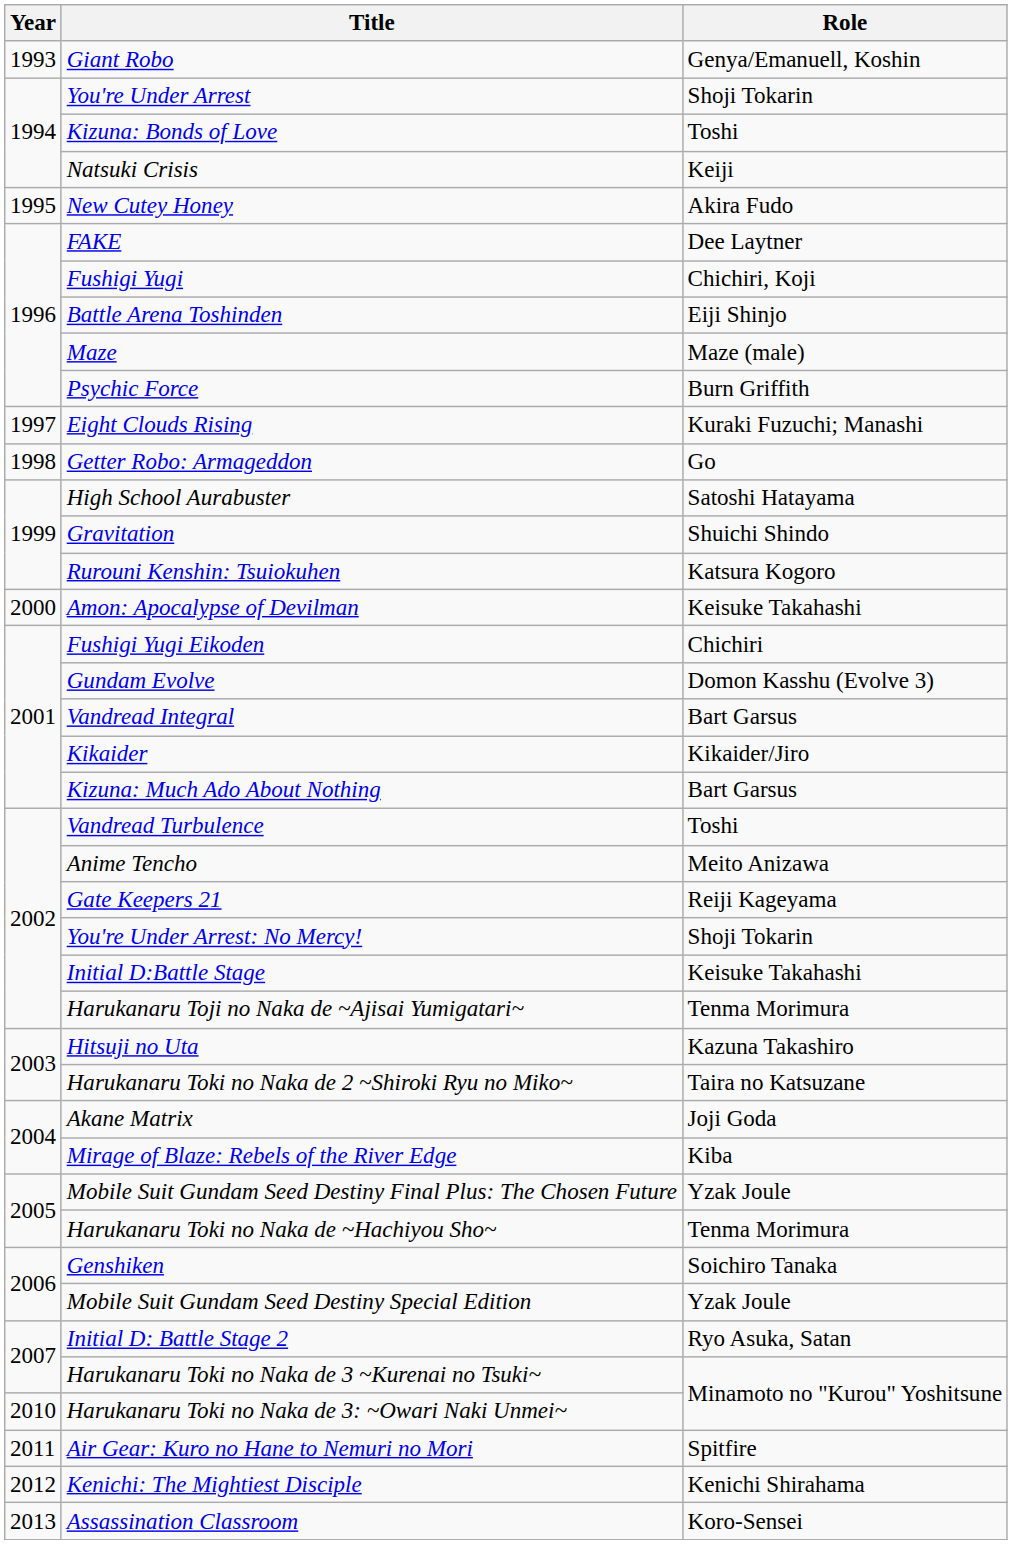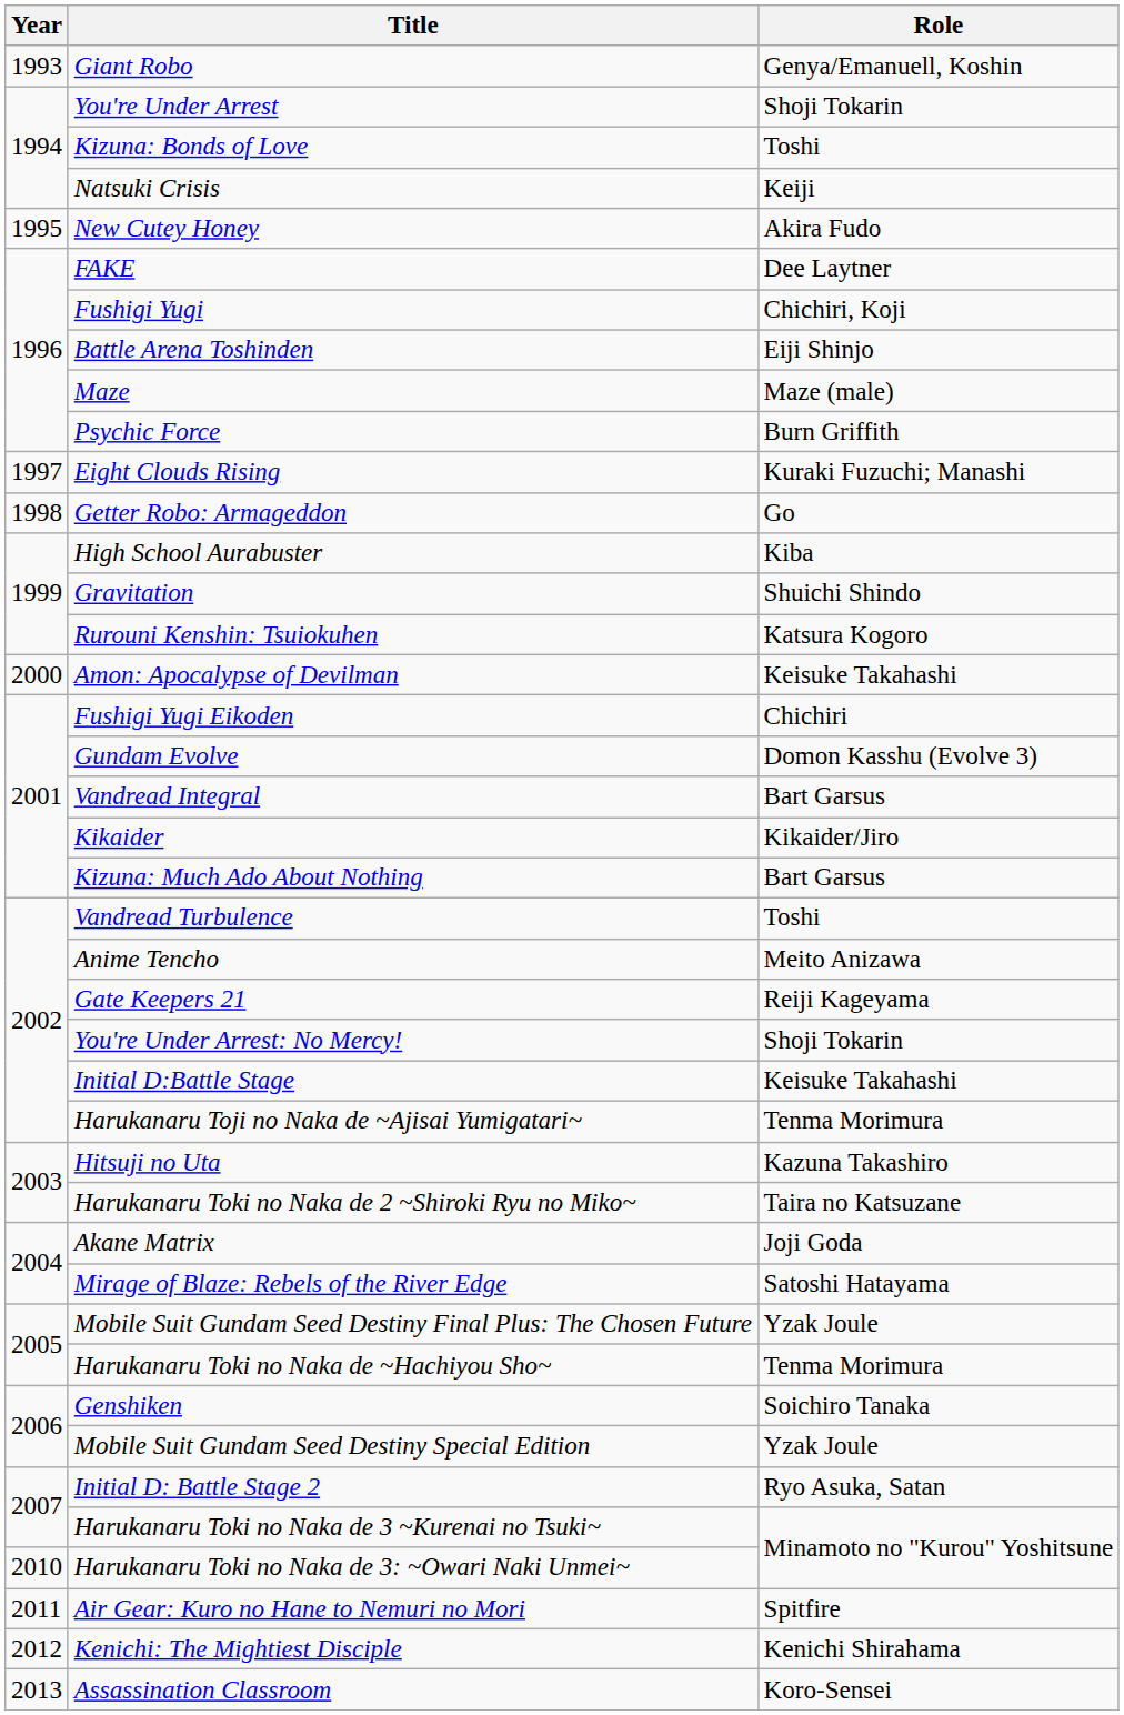High School Aurabuster | Role: Satoshi Hatayama -> Kiba
Mirage of Blaze: Rebels of the River Edge | Role: Kiba -> Satoshi Hatayama
